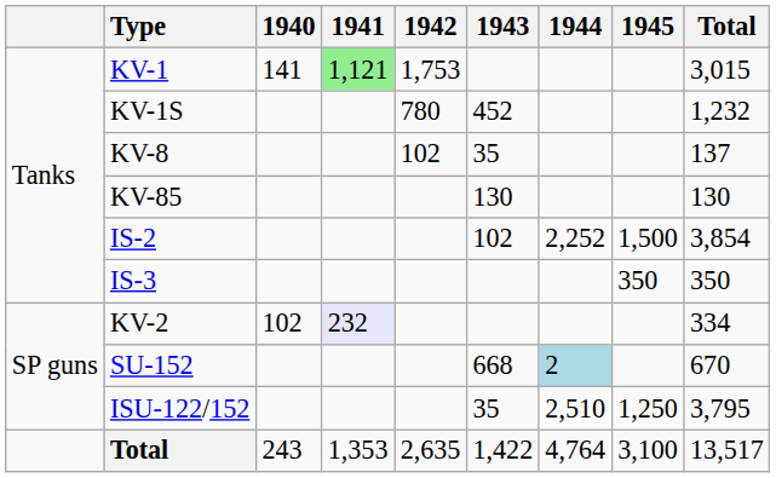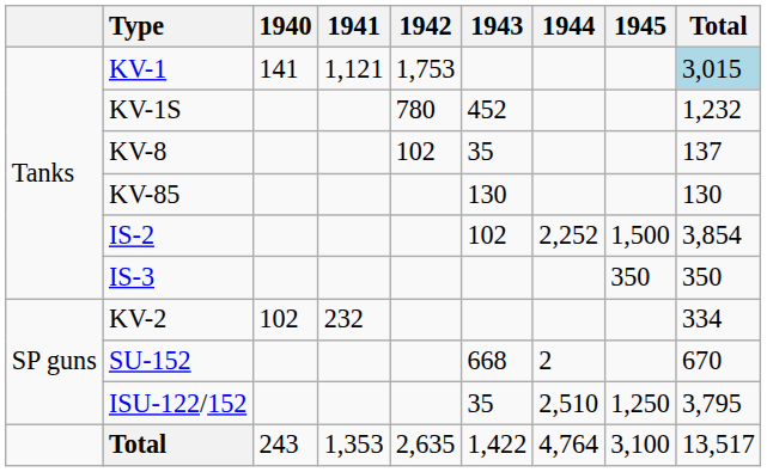KV-1 | 1941: lightgreen background -> no background
KV-1 | Total: no background -> lightblue background
KV-2 | 1941: lavender background -> no background
SU-152 | 1944: lightblue background -> no background
